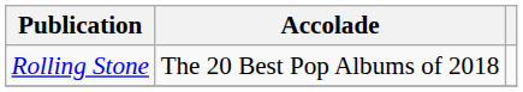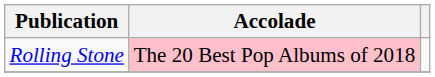Rolling Stone | Accolade: no background -> pink background
